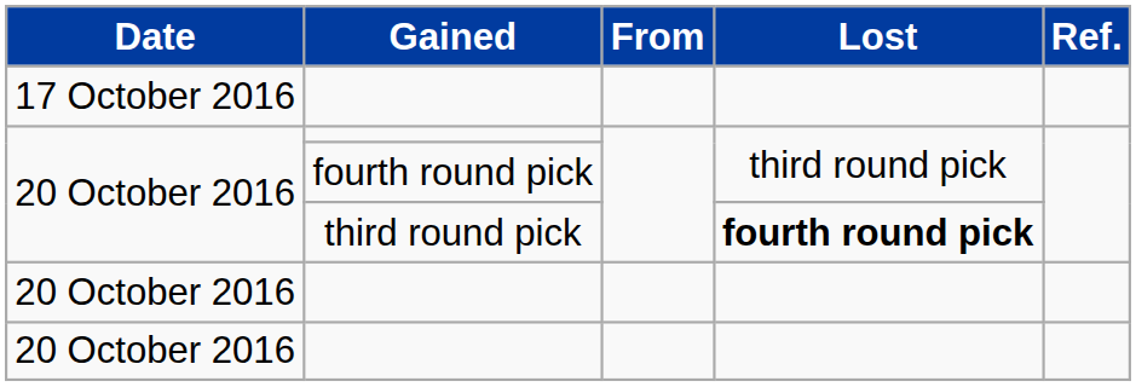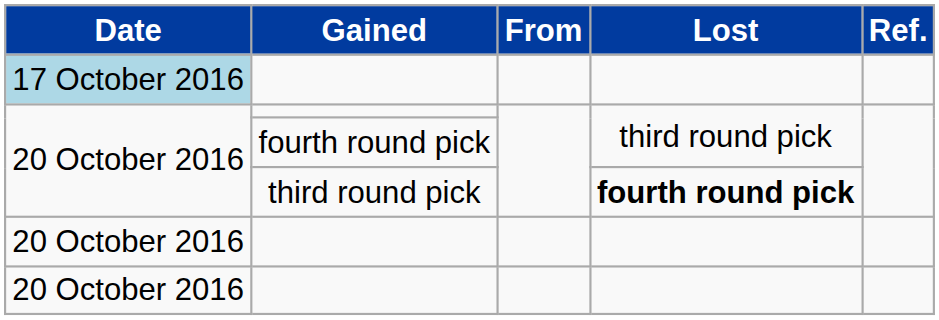row 2 | Date: no background -> lightblue background
